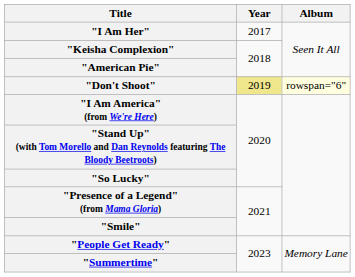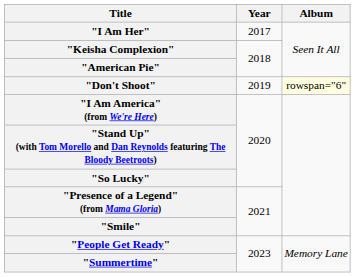"Don't Shoot" | Year: khaki background -> no background
